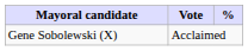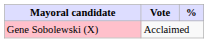Gene Sobolewski (X) | Mayoral candidate: no background -> pink background
